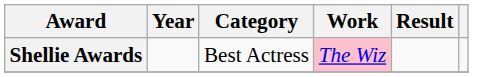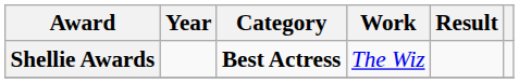Shellie Awards | Category: normal -> bold
Shellie Awards | Work: pink background -> no background
